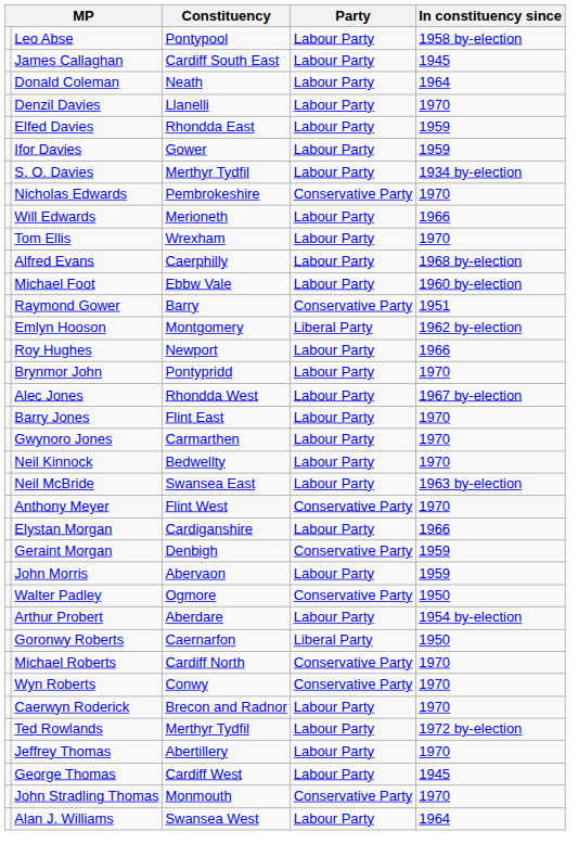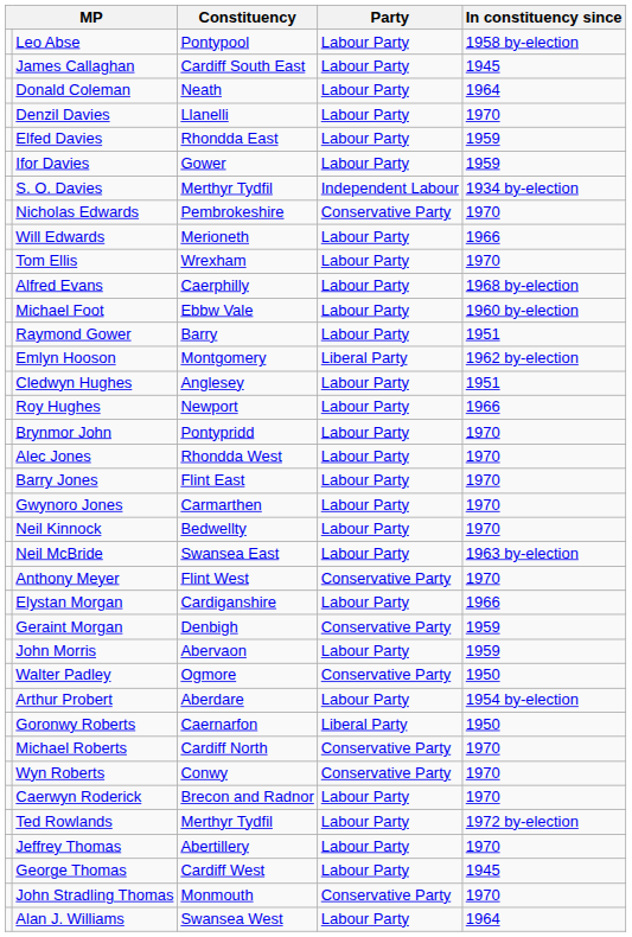S. O. Davies | Party: Labour Party -> Independent Labour
Raymond Gower | Party: Conservative Party -> Labour Party
+ row: Cledwyn Hughes | Anglesey | Labour Party | 1951
Alec Jones | In constituency since: 1967 by-election -> 1970
